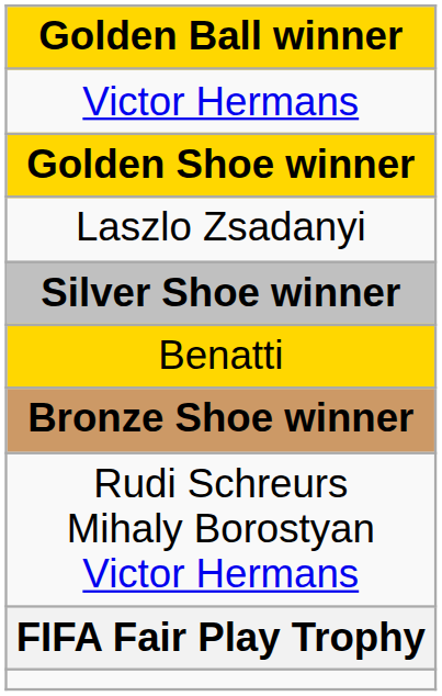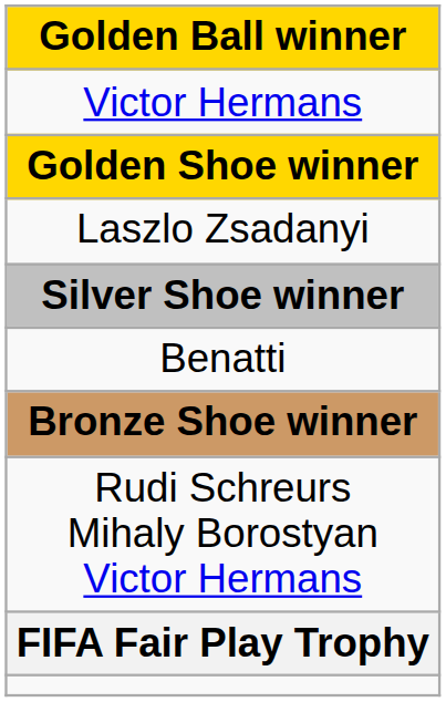row 6 | column 1: gold background -> no background
